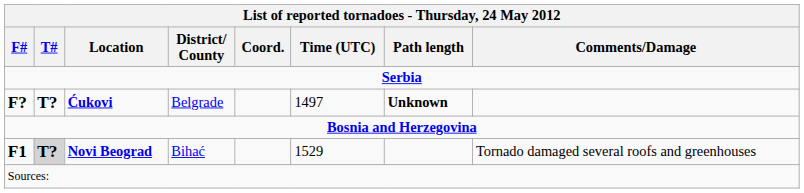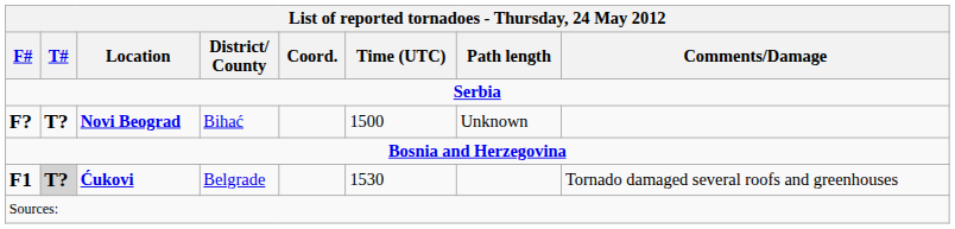F? | Location: Ćukovi -> Novi Beograd
F? | District/ County: Belgrade -> Bihać
F? | Time (UTC): 1497 -> 1500
F? | Path length: bold -> normal
F1 | Location: Novi Beograd -> Ćukovi
F1 | District/ County: Bihać -> Belgrade
F1 | Time (UTC): 1529 -> 1530
